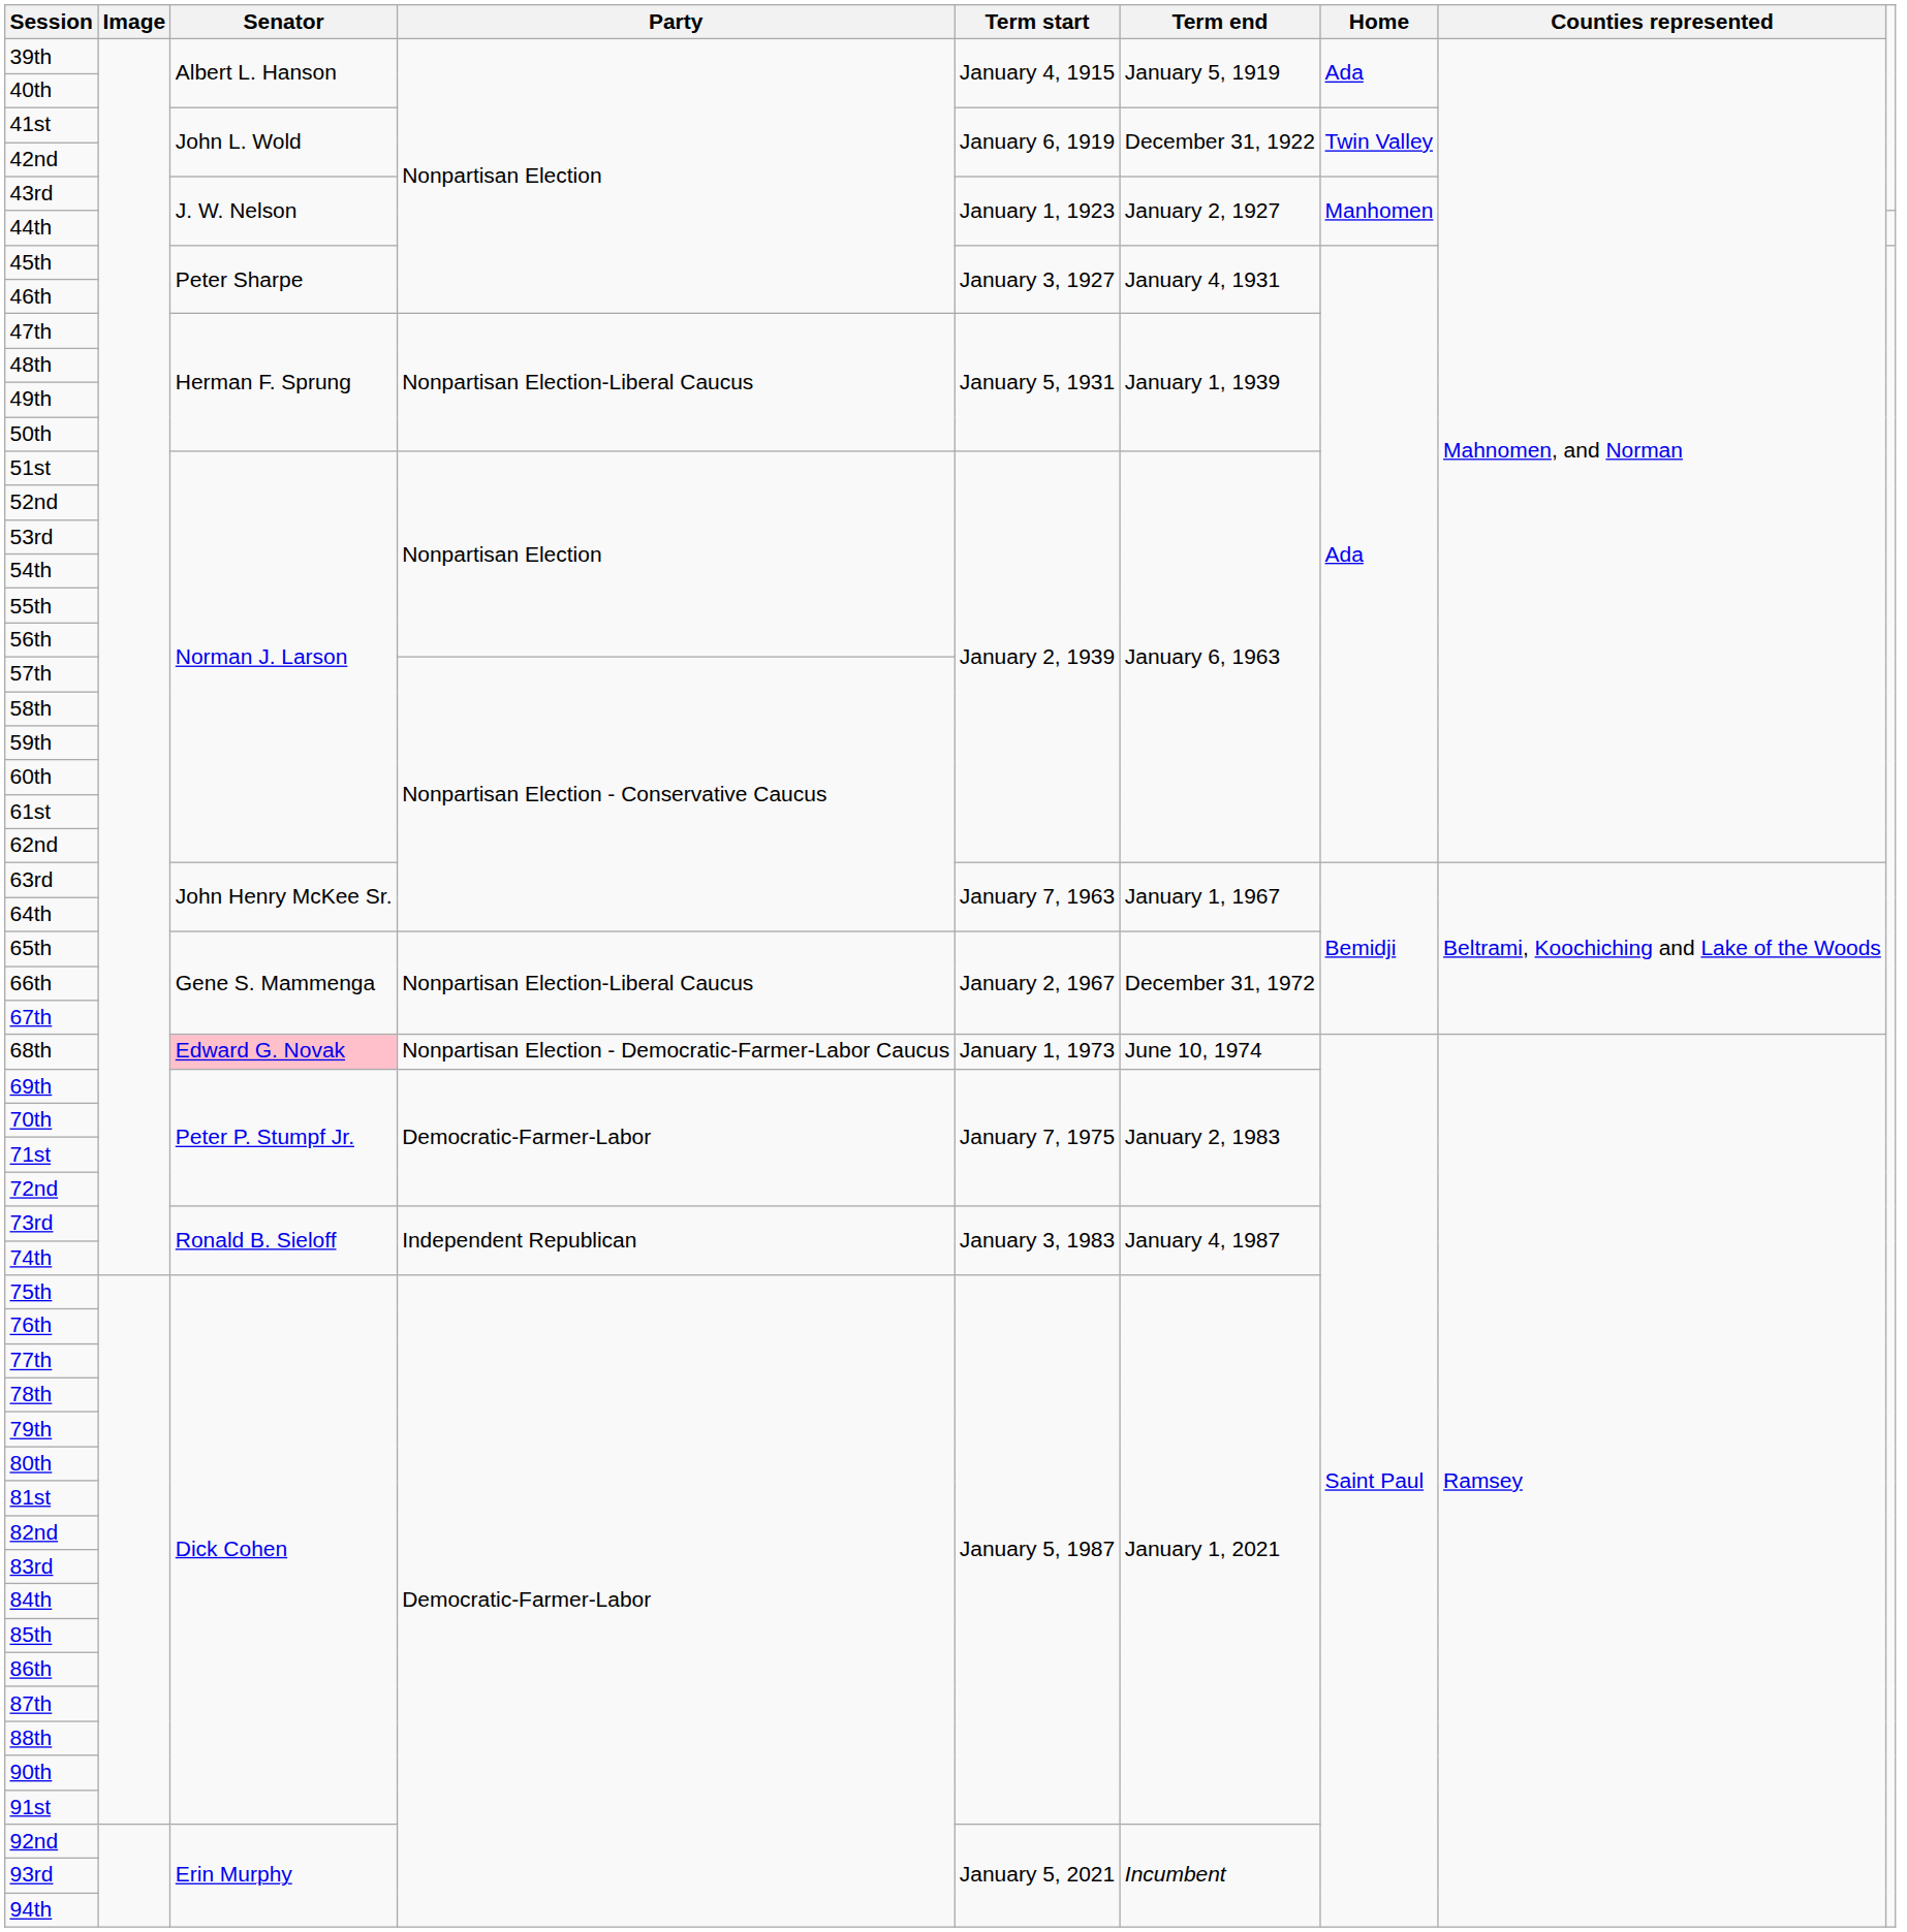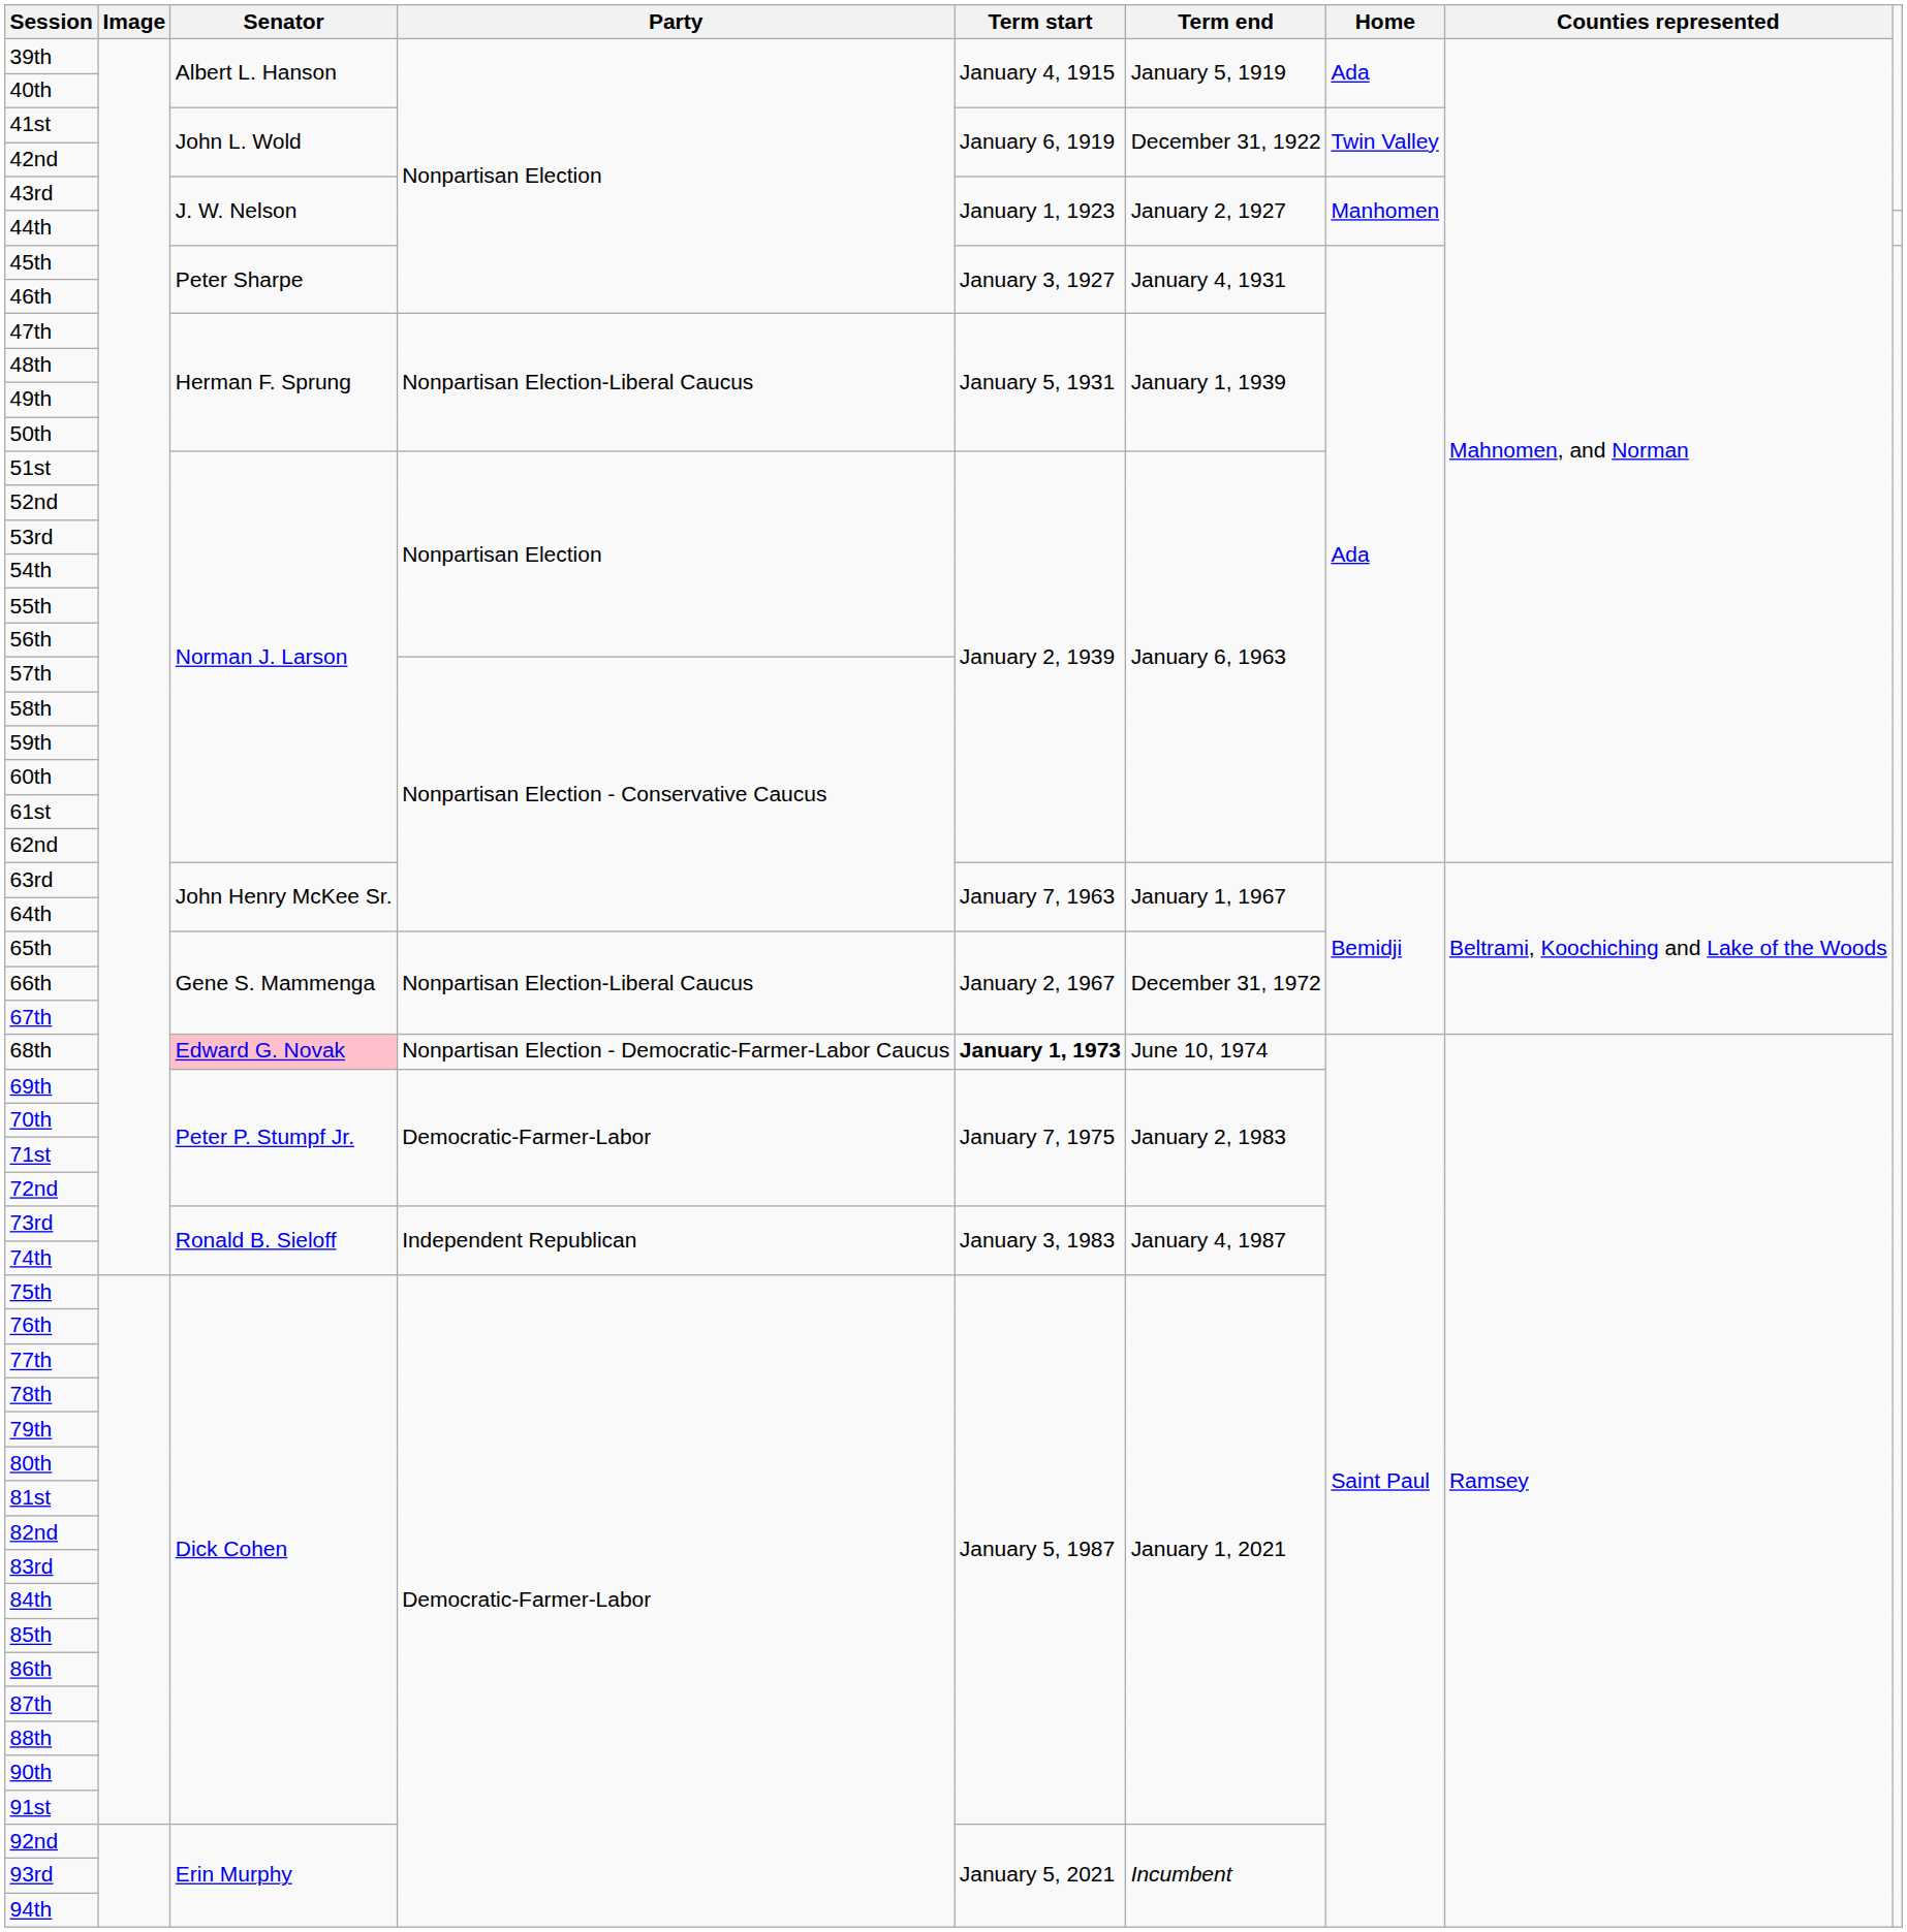68th | Term start: normal -> bold
